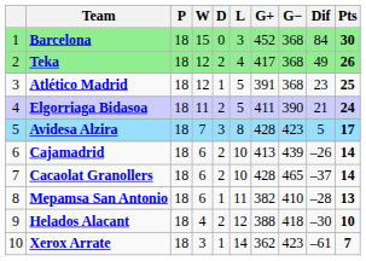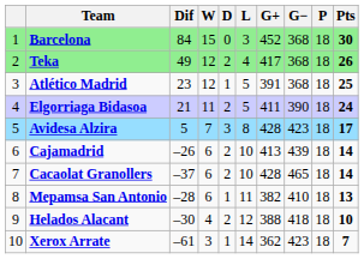columns swapped: P <-> Dif
